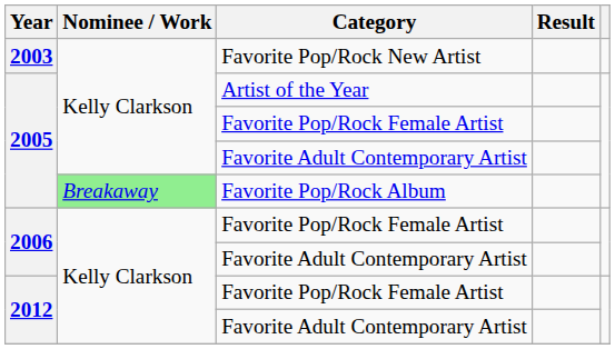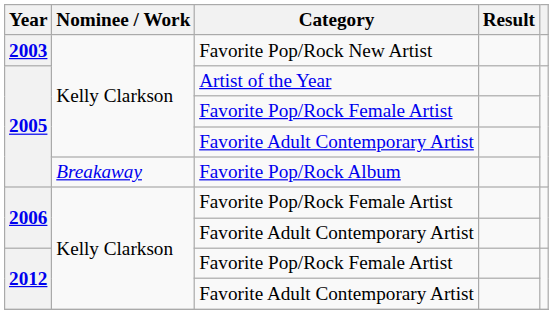Favorite Pop/Rock Album | Nominee / Work: lightgreen background -> no background
